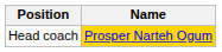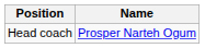Head coach | Name: gold background -> no background
